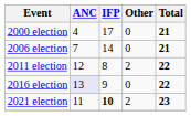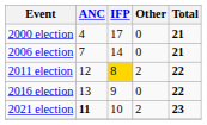2011 election | IFP: no background -> gold background
2016 election | ANC: lavender background -> no background
2021 election | ANC: normal -> bold
2021 election | IFP: bold -> normal
